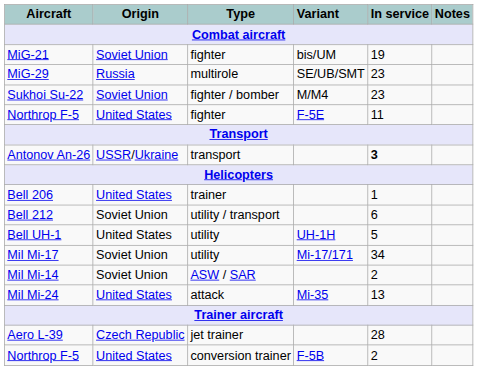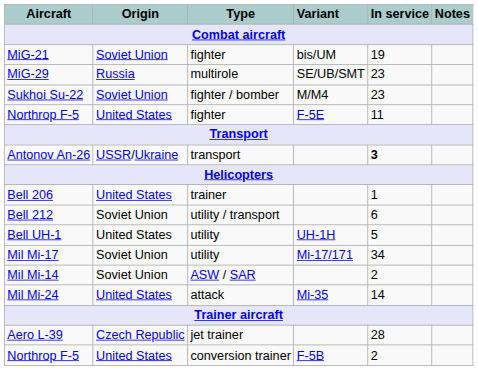Mil Mi-24 | In service: 13 -> 14
